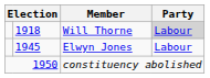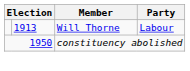Will Thorne | column 2: 1918 -> 1913
Will Thorne | Party: lightgrey background -> no background
- row: 1945 | Elwyn Jones | Labour
